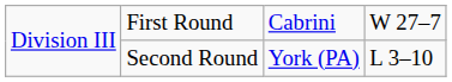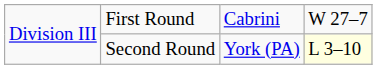Division III / Second Round | column 4: no background -> lightyellow background
